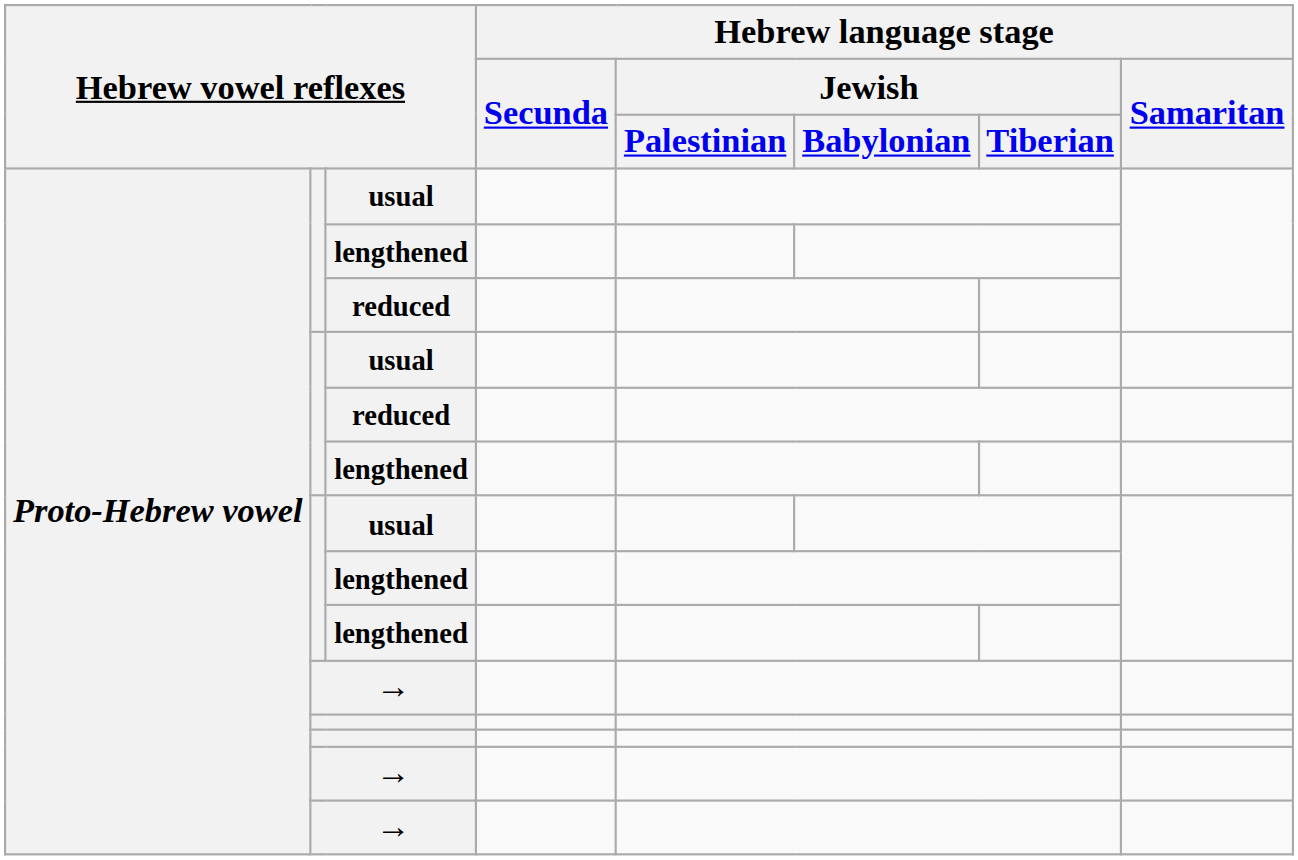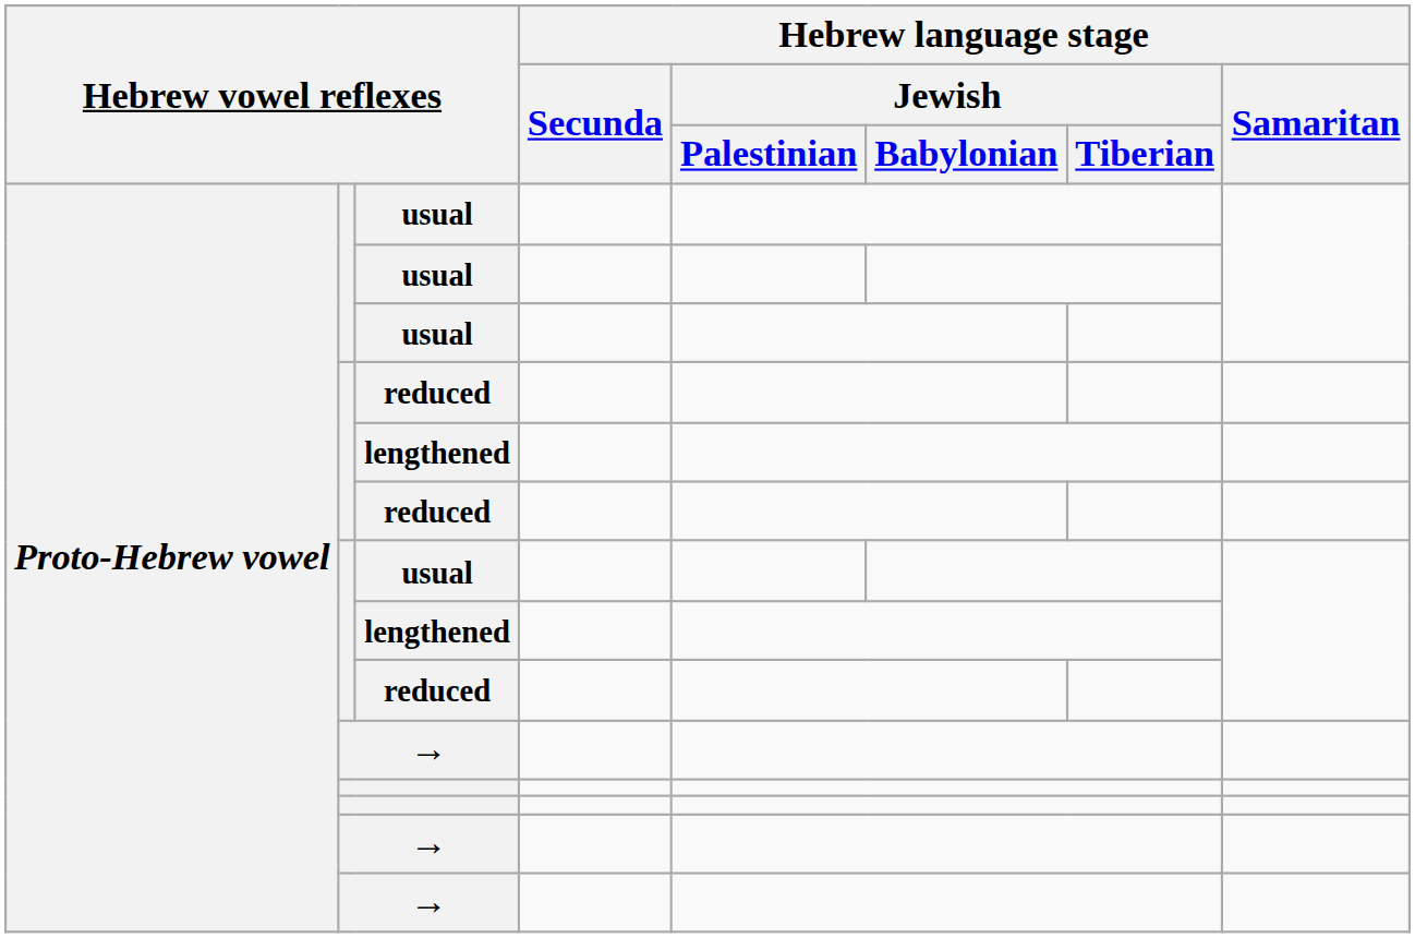row 5 | column 3: lengthened -> usual
row 6 | column 3: reduced -> usual
row 7 | column 3: usual -> reduced
row 8 | column 3: reduced -> lengthened
row 9 | column 3: lengthened -> reduced
row 12 | column 3: lengthened -> reduced
